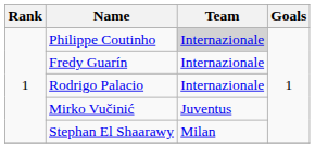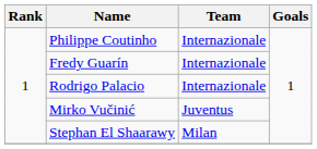Philippe Coutinho | Team: lightgrey background -> no background
